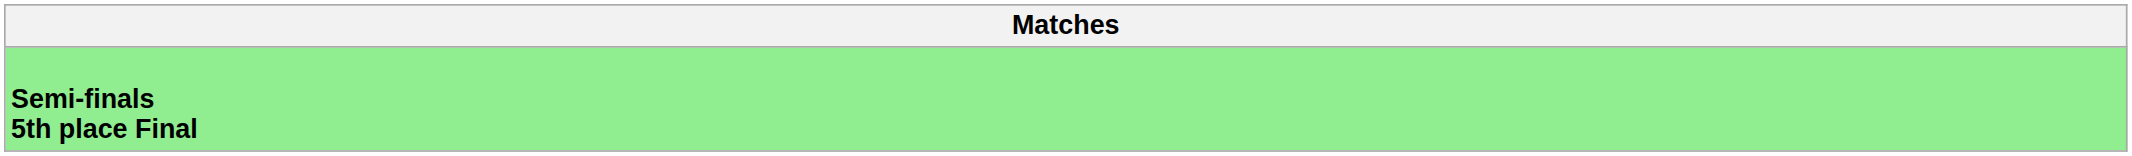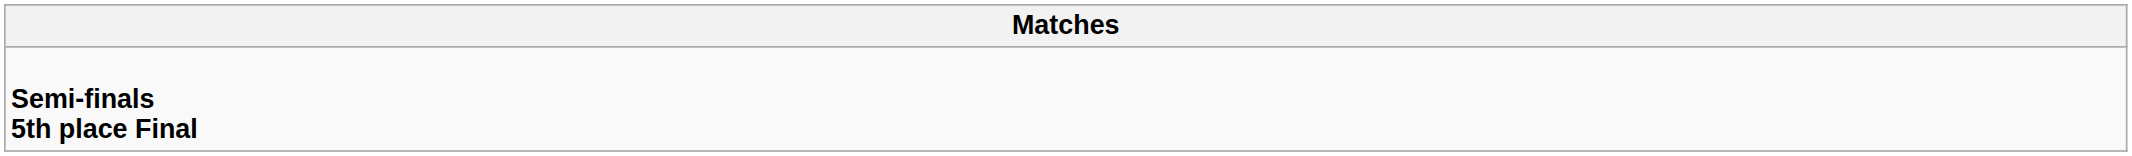row 2 | column 1: lightgreen background -> no background
